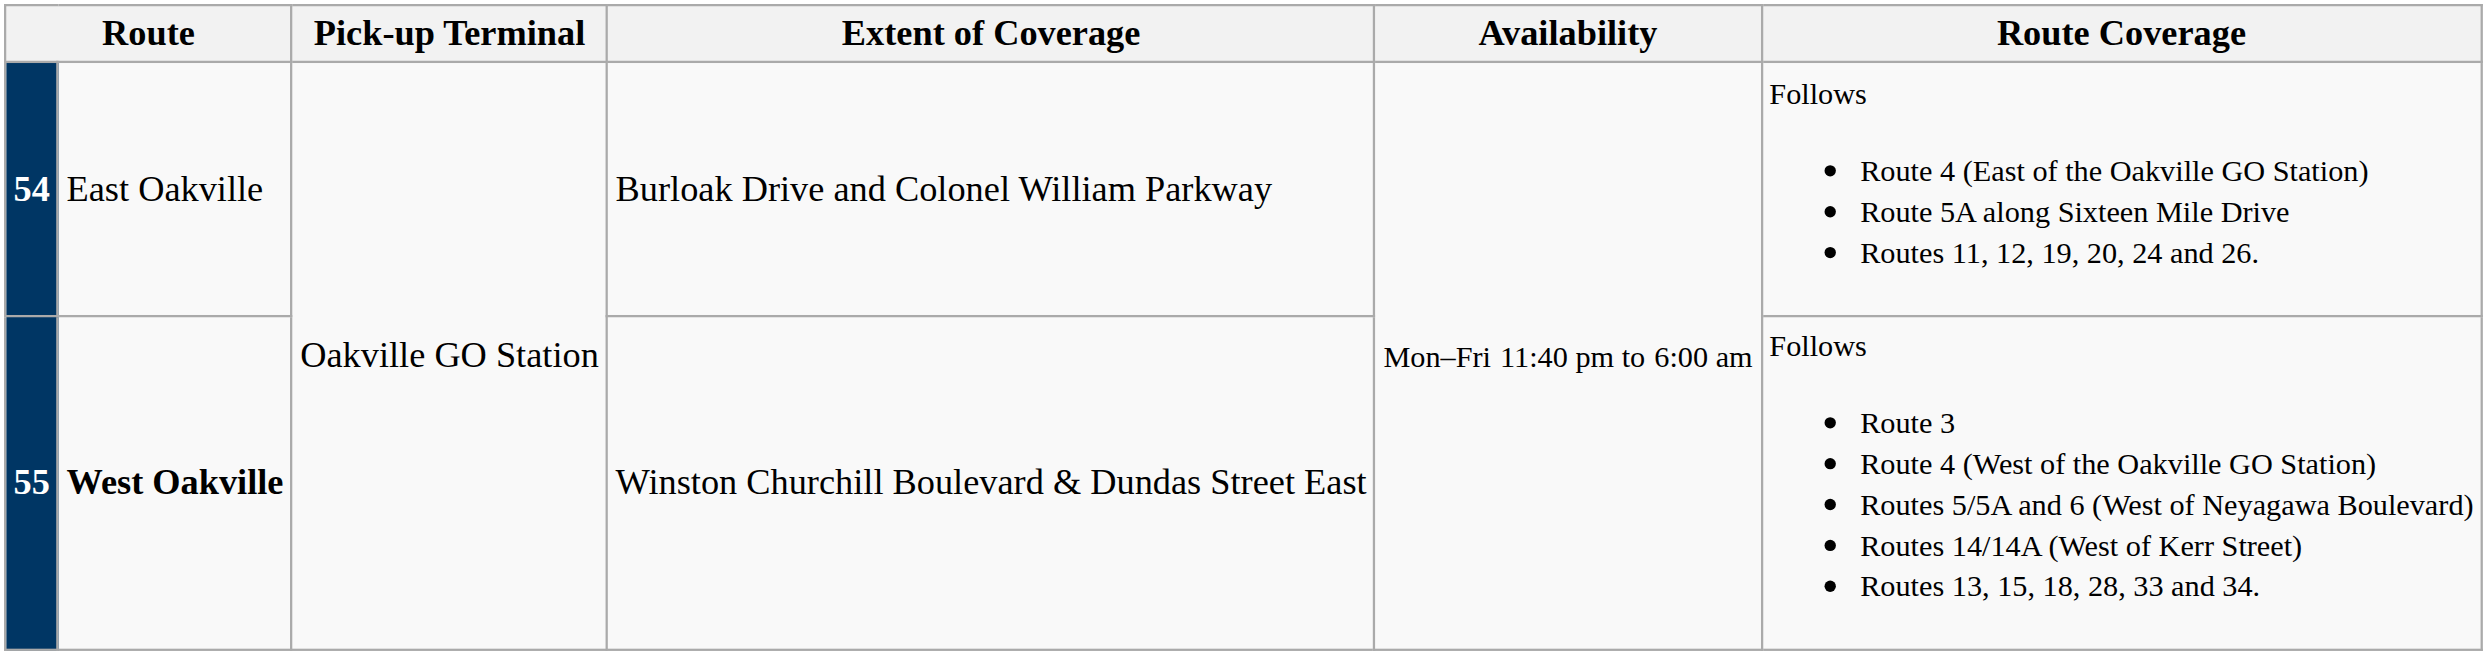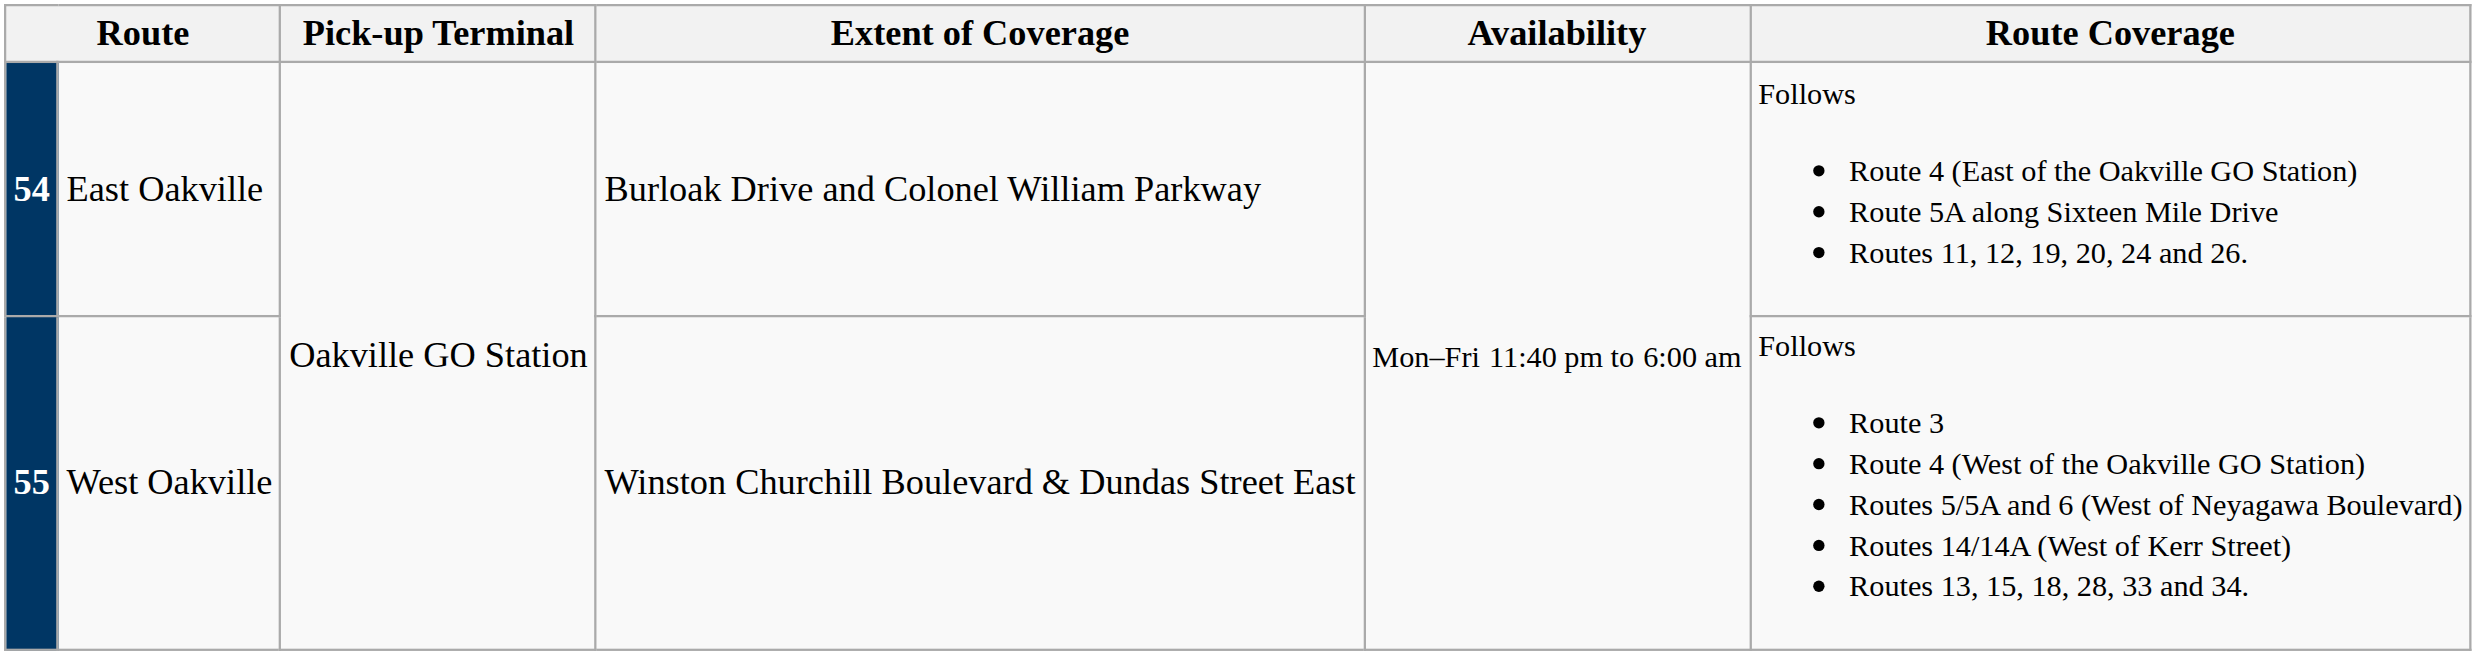55 | column 2: bold -> normal
